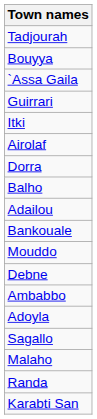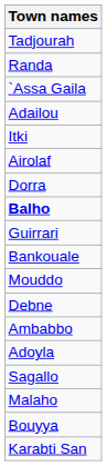row 3 | column 1: Bouyya -> Randa
row 5 | column 1: Guirrari -> Adailou
row 9 | column 1: normal -> bold
row 10 | column 1: Adailou -> Guirrari
row 18 | column 1: Randa -> Bouyya
